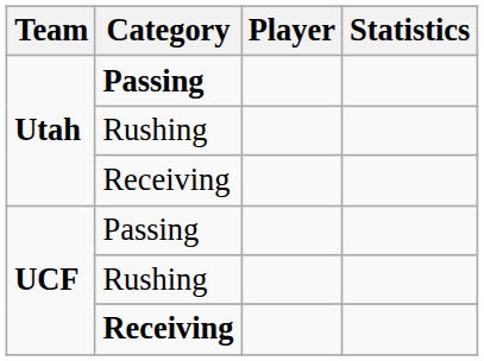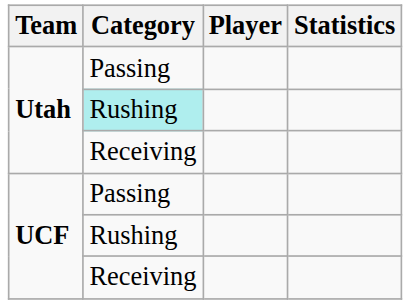Utah / Passing | Category: bold -> normal
Utah / Rushing | Category: no background -> paleturquoise background
UCF / Receiving | Category: bold -> normal
